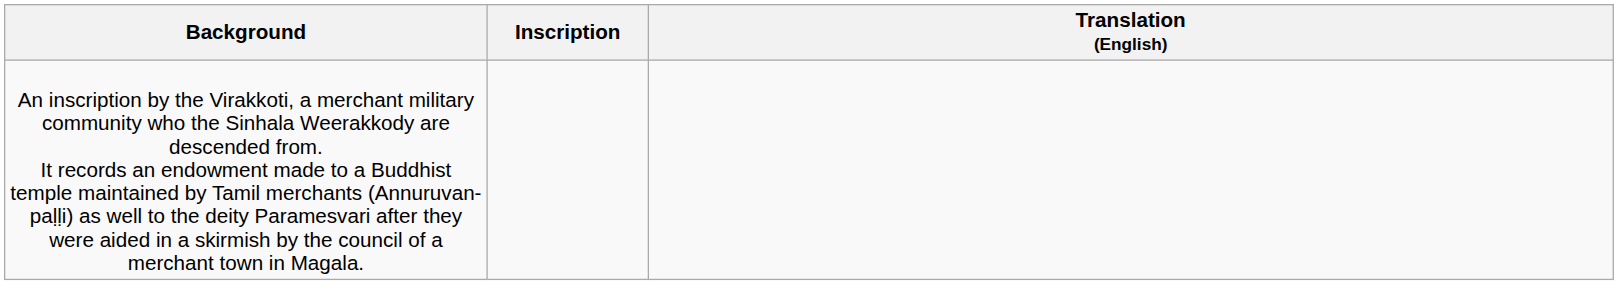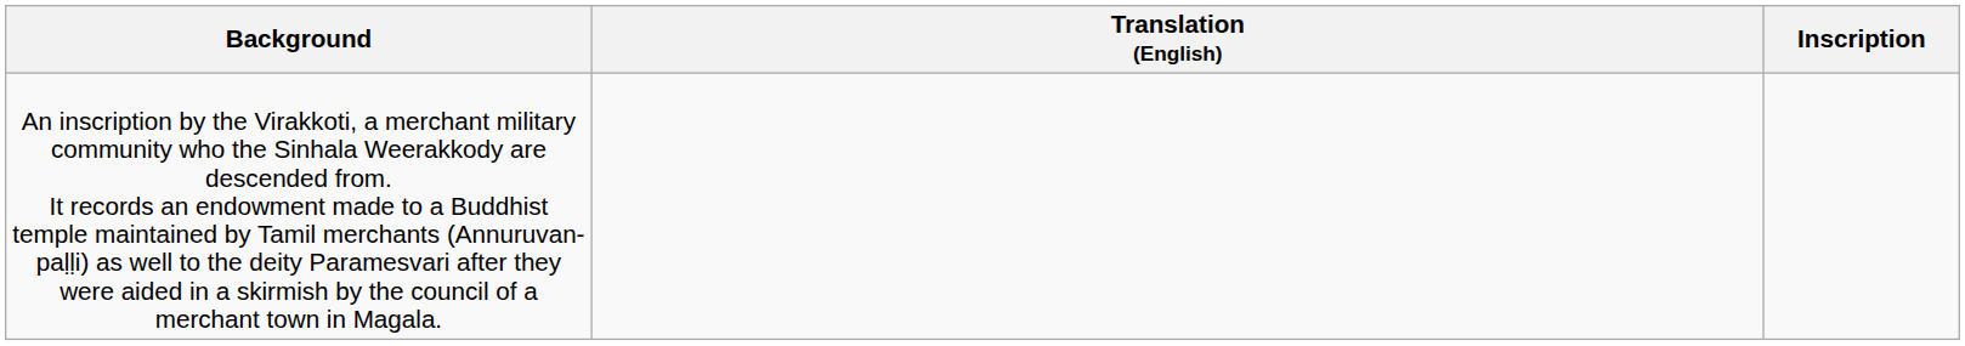columns swapped: Translation (English) <-> Inscription
